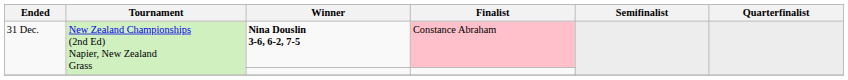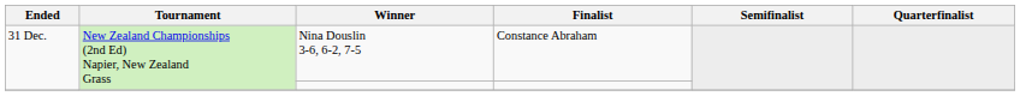Nina Douslin 3-6, 6-2, 7-5 | Winner: bold -> normal
Nina Douslin 3-6, 6-2, 7-5 | Finalist: pink background -> no background
